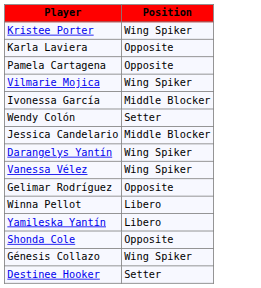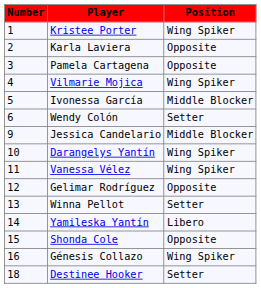+ column: Number | 1 | 2 | 3 | 4 | 5 | 6 | 9 | 10 | 11 | 12 | 13 | 14 | 15 | 16 | 18
Winna Pellot | Position: Libero -> Setter
